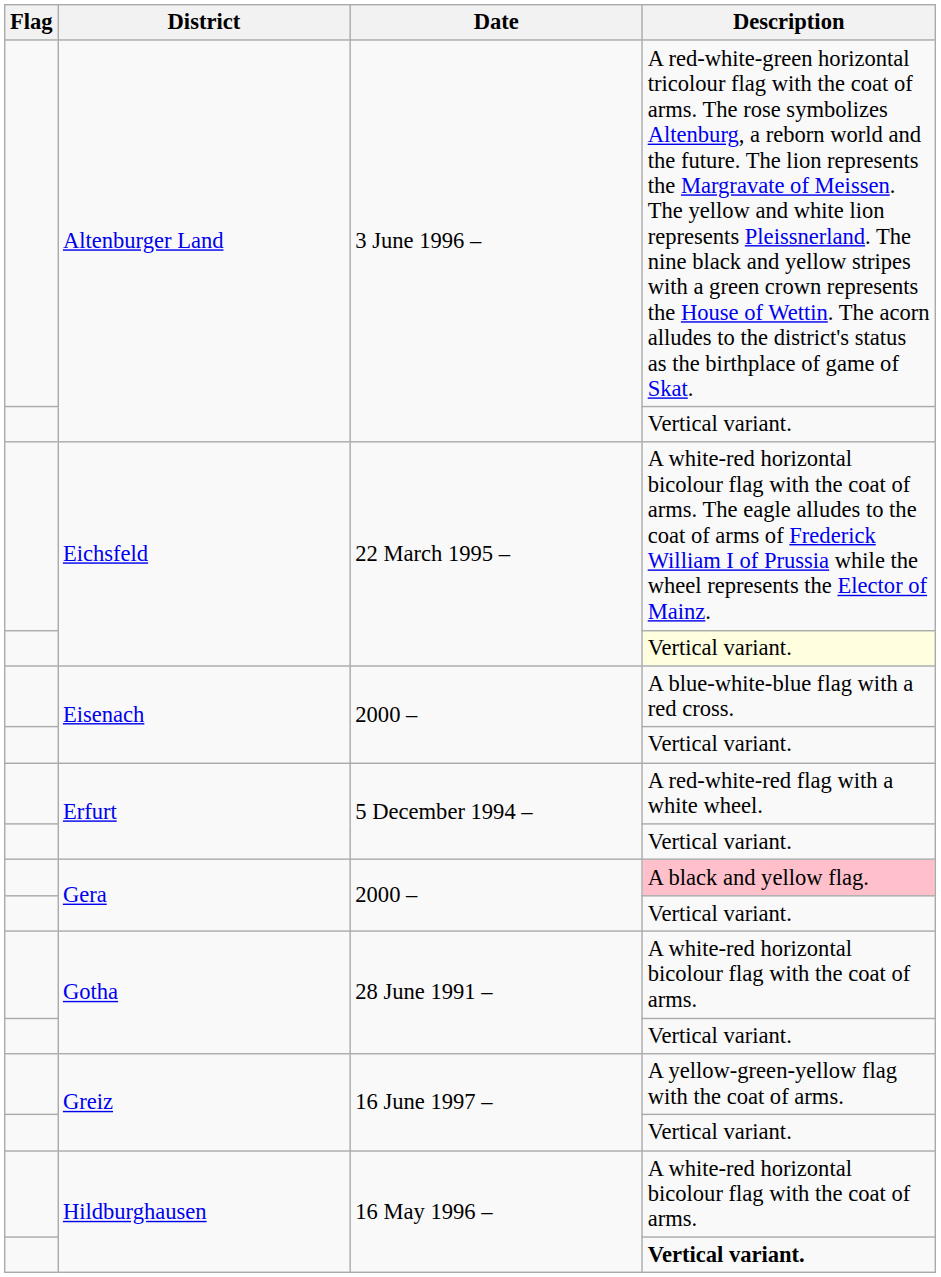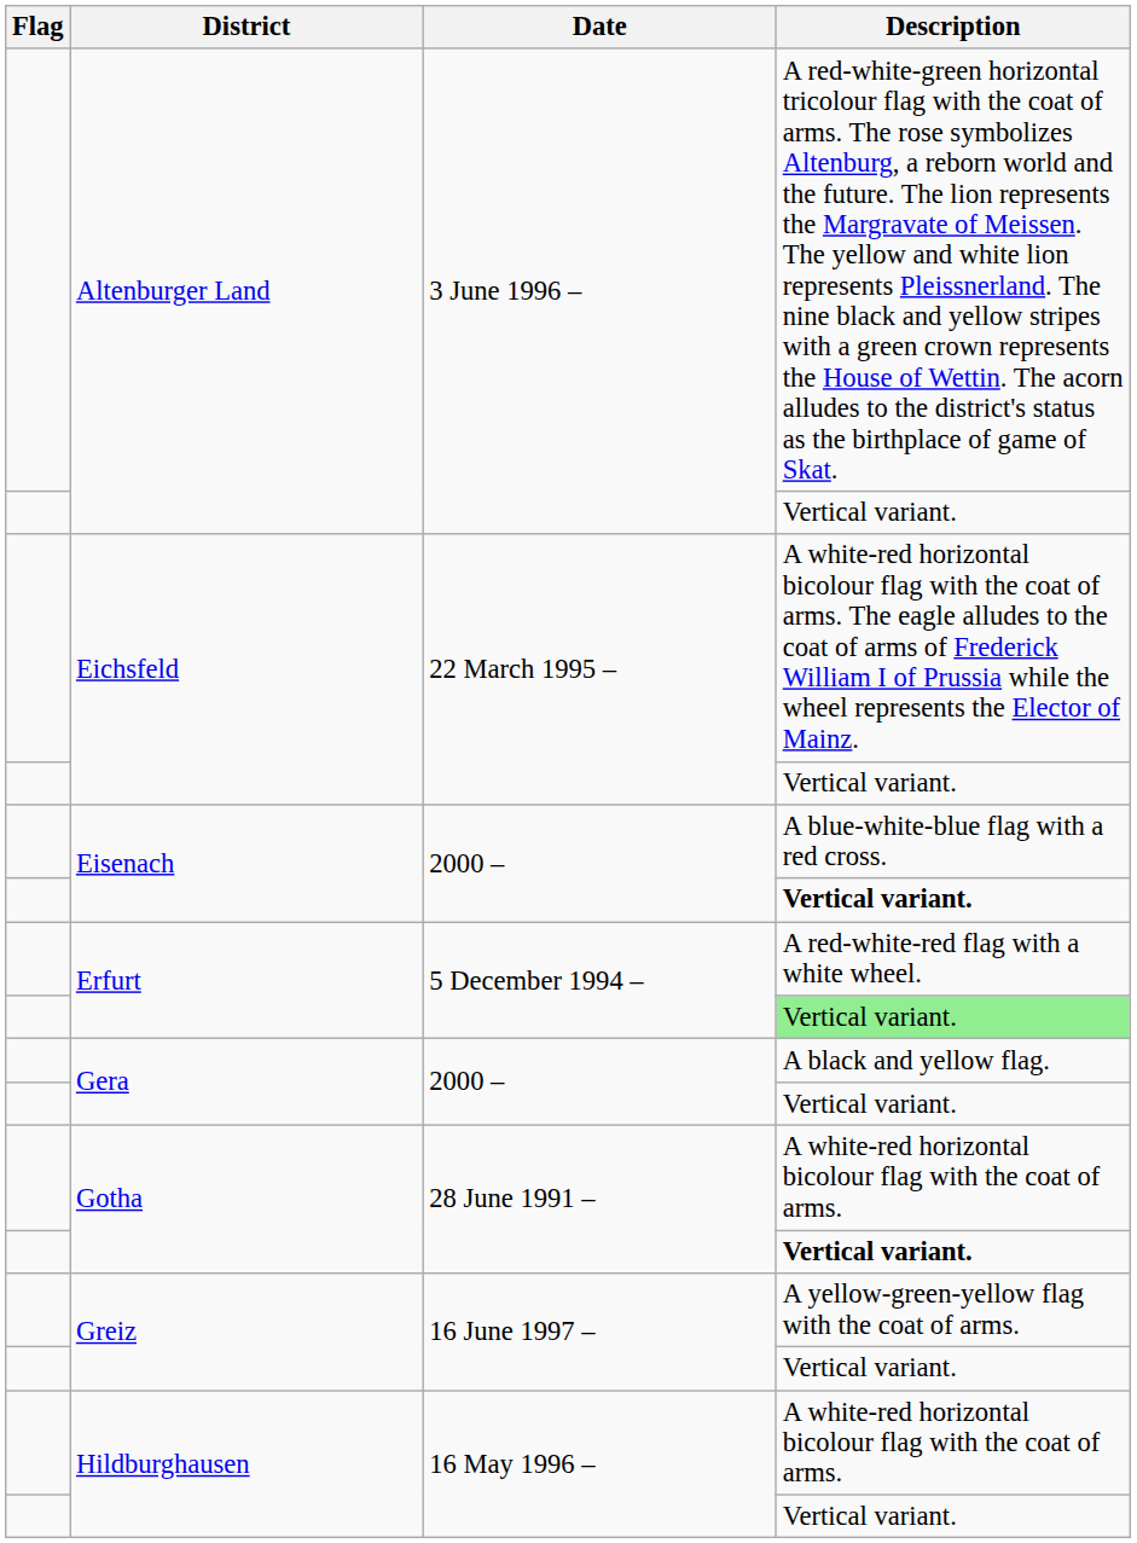Eichsfeld / Vertical variant. | Description: lightyellow background -> no background
Eisenach / Vertical variant. | Description: normal -> bold
Erfurt / Vertical variant. | Description: no background -> lightgreen background
Gera / A black and yellow flag. | Description: pink background -> no background
Gotha / Vertical variant. | Description: normal -> bold
Hildburghausen / Vertical variant. | Description: bold -> normal
